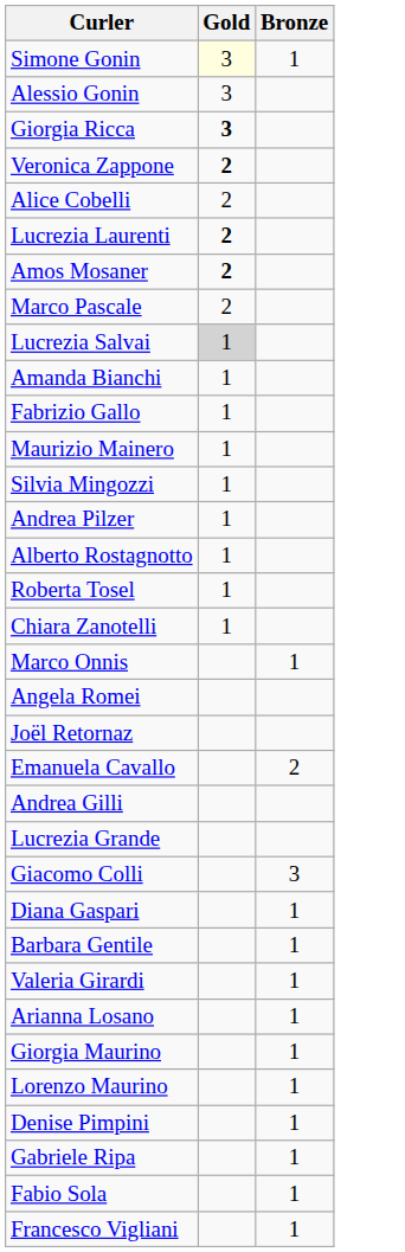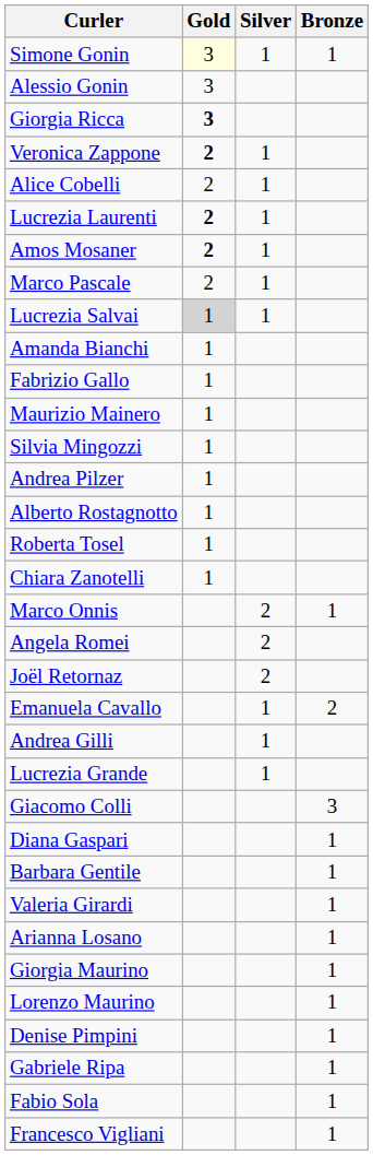+ column: Silver | 1 | 1 | 1 | 1 | 1 | 1 | 1 | 2 | 2 | 2 | 1 | 1 | 1
